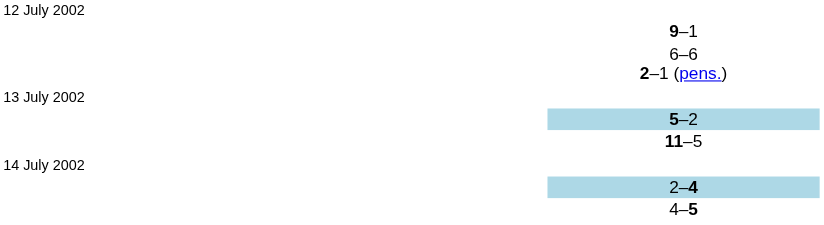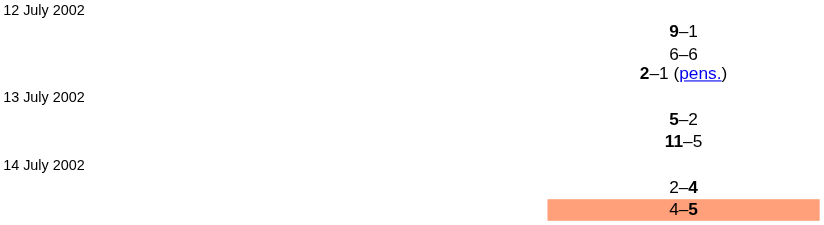5–2 | column 2: lightblue background -> no background
2–4 | column 2: lightblue background -> no background
4–5 | column 2: no background -> lightsalmon background
